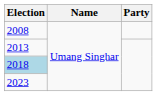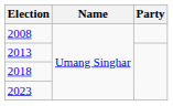2018 | Election: lightblue background -> no background
